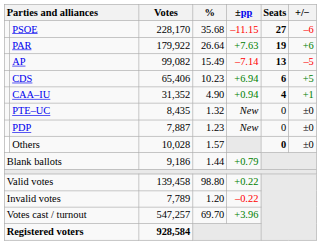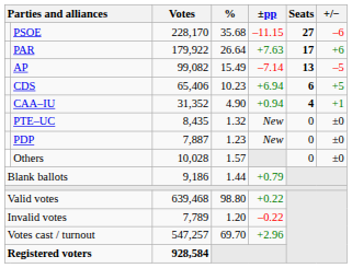PAR | Seats: 19 -> 17
Others | Seats: bold -> normal
Valid votes | Votes: 139,458 -> 639,468
Votes cast / turnout | ±pp: +3.96 -> +2.96
